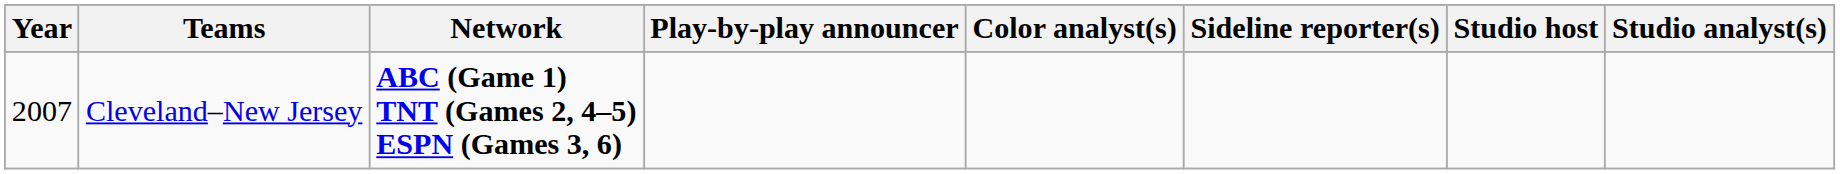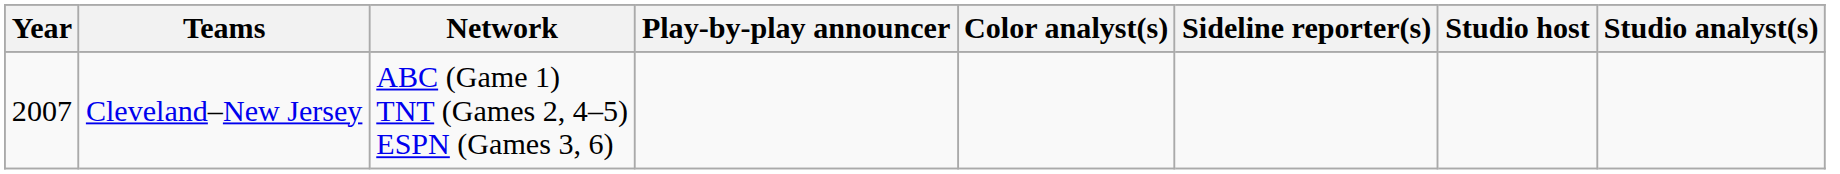Cleveland–New Jersey | Network: bold -> normal
